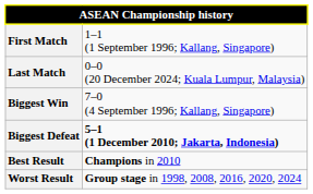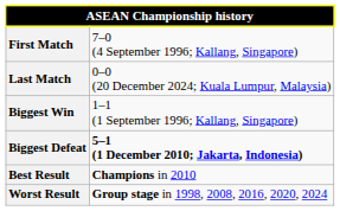First Match | column 2: 1–1 (1 September 1996; Kallang, Singapore) -> 7–0 (4 September 1996; Kallang, Singapore)
Biggest Win | column 2: 7–0 (4 September 1996; Kallang, Singapore) -> 1–1 (1 September 1996; Kallang, Singapore)
